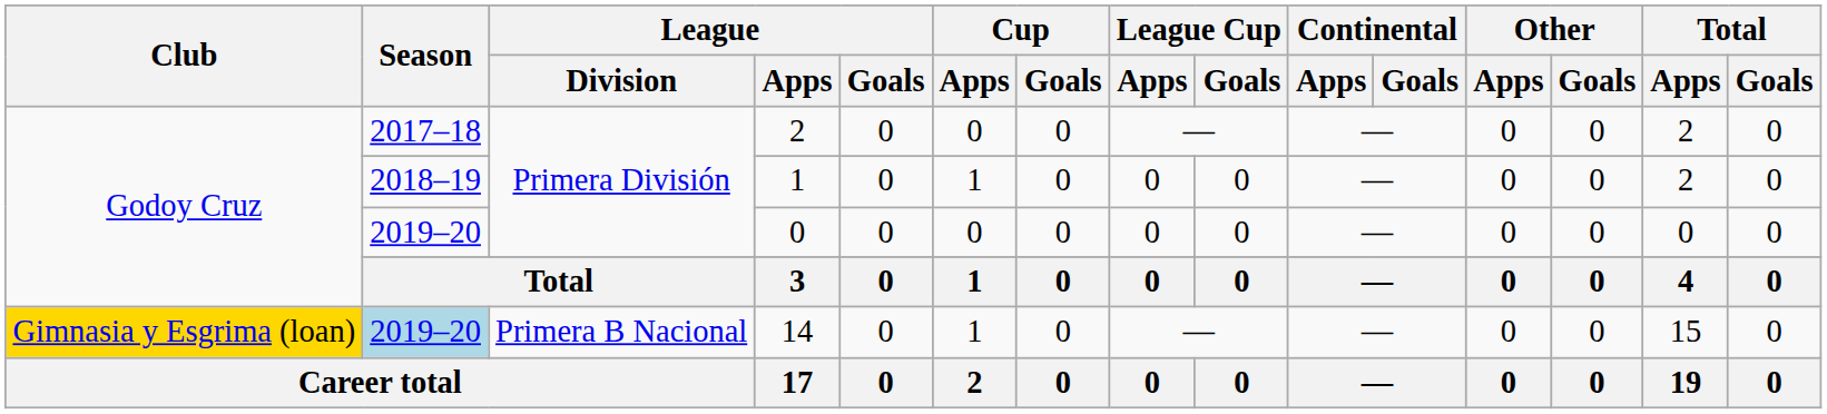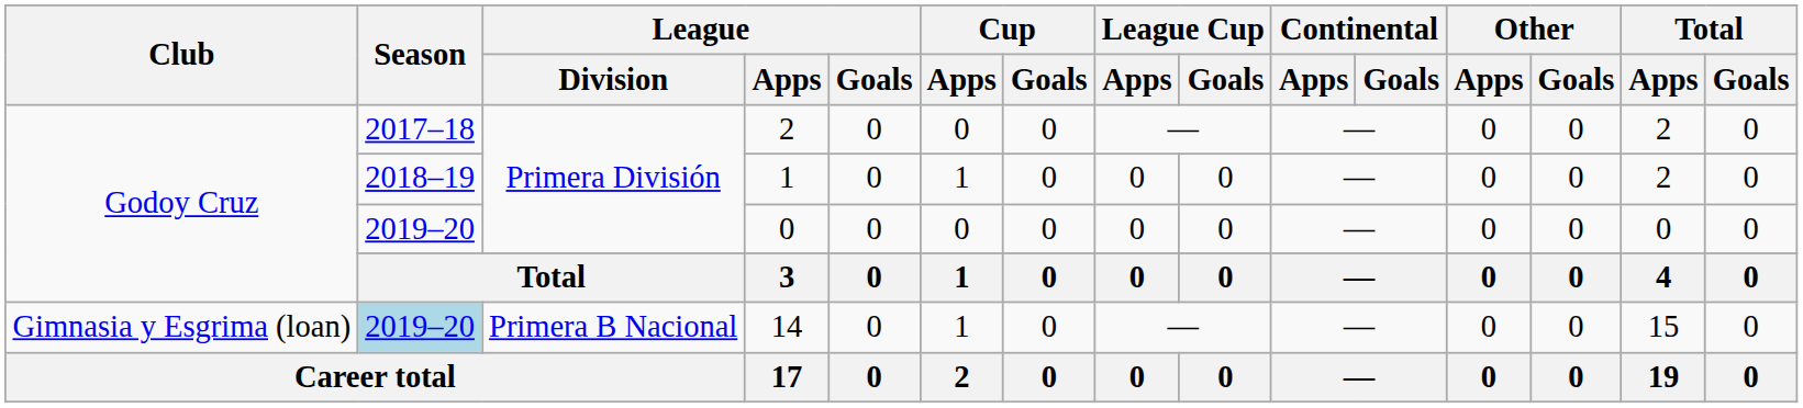14 | Club: gold background -> no background
